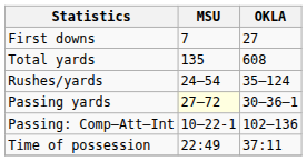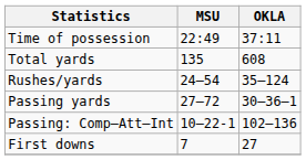rows swapped: First downs <-> Time of possession
Passing yards | MSU: lightyellow background -> no background
